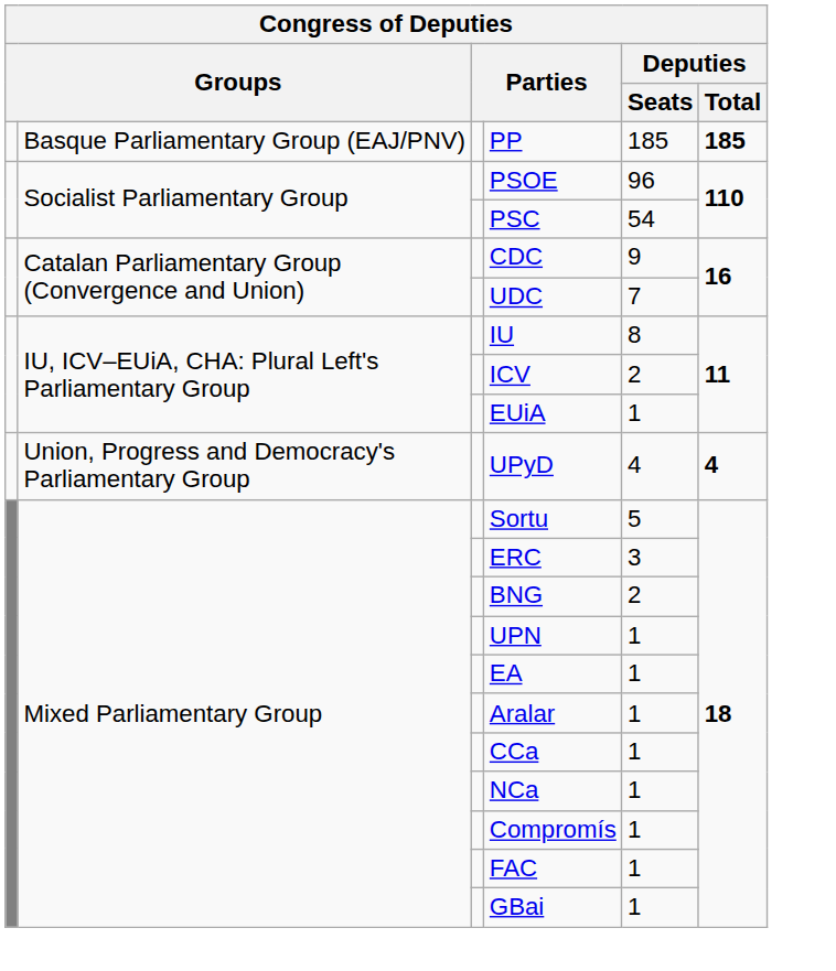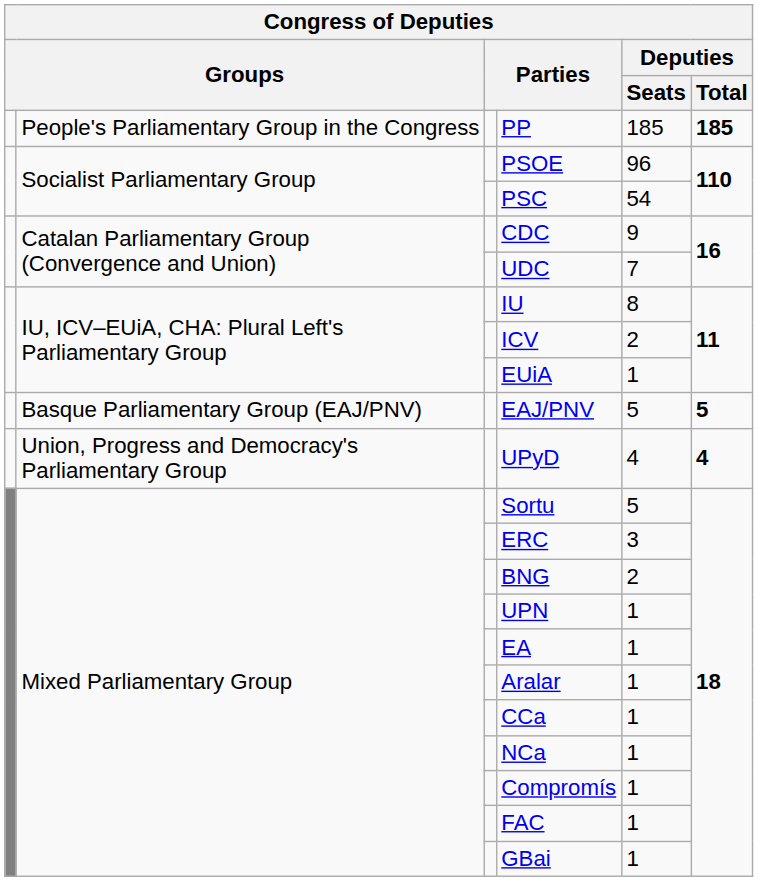PP | column 2: Basque Parliamentary Group (EAJ/PNV) -> People's Parliamentary Group in the Congress
+ row: Basque Parliamentary Group (EAJ/PNV) | EAJ/PNV | 5 | 5
